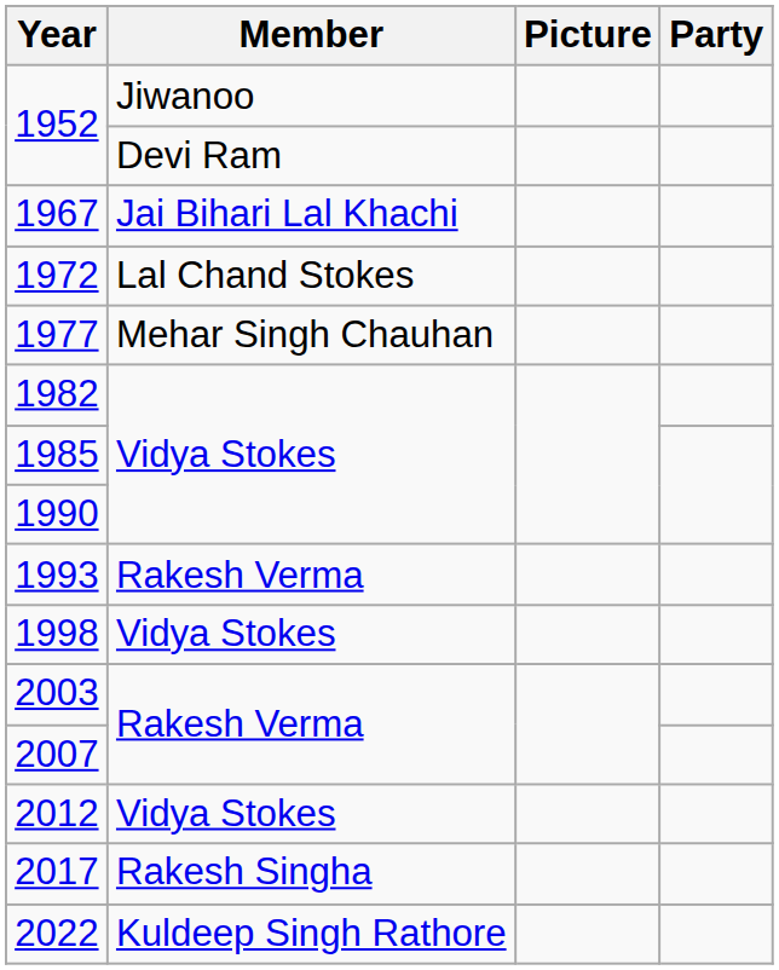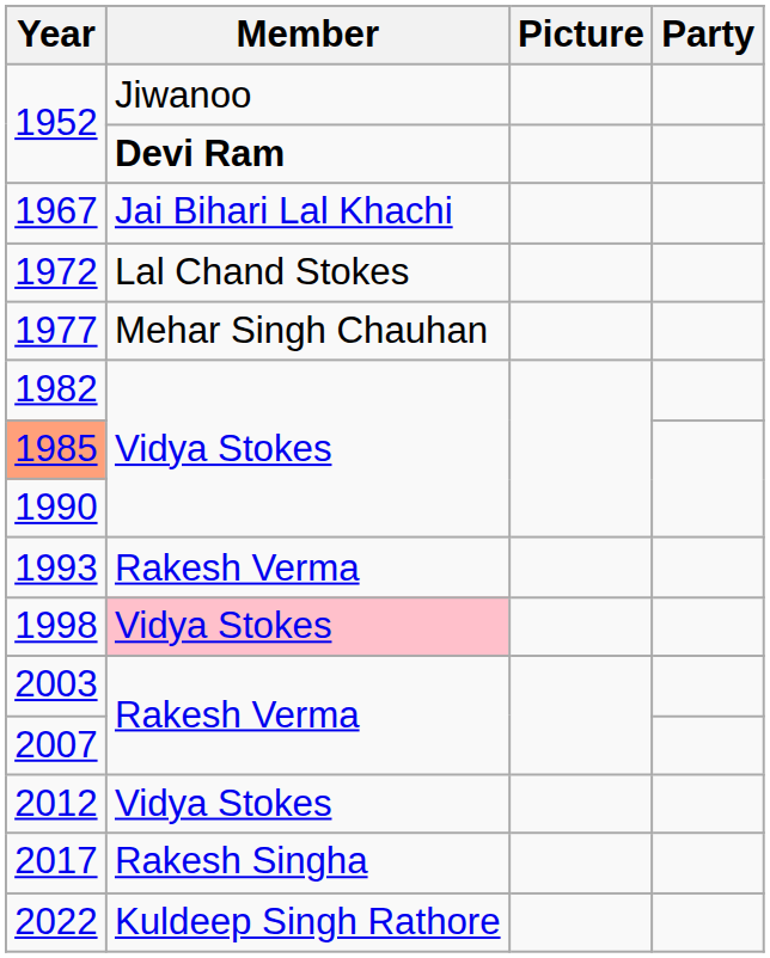1952 / Devi Ram | Member: normal -> bold
1985 | Year: no background -> lightsalmon background
1998 | Member: no background -> pink background
